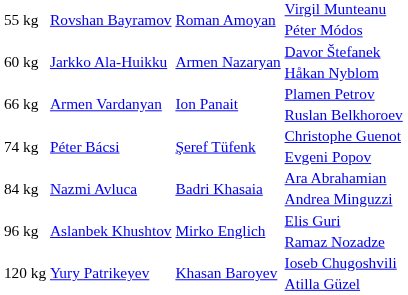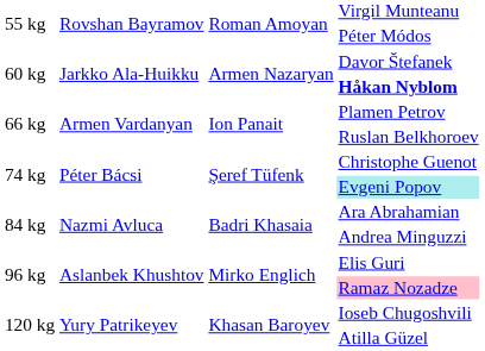Håkan Nyblom | column 4: normal -> bold
Evgeni Popov | column 4: no background -> paleturquoise background
Ramaz Nozadze | column 4: no background -> pink background
